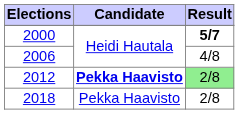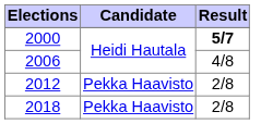2012 | Candidate: bold -> normal
2012 | Result: lightgreen background -> no background
